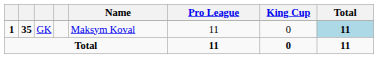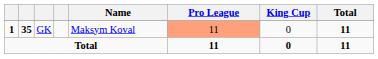1 | Pro League: no background -> lightsalmon background
1 | Total: lightblue background -> no background
